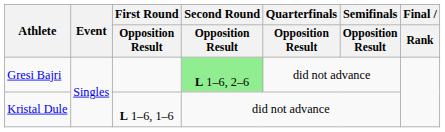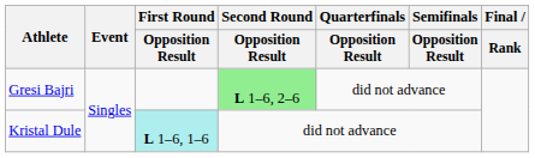Kristal Dule | First Round / Opposition Result: no background -> paleturquoise background
